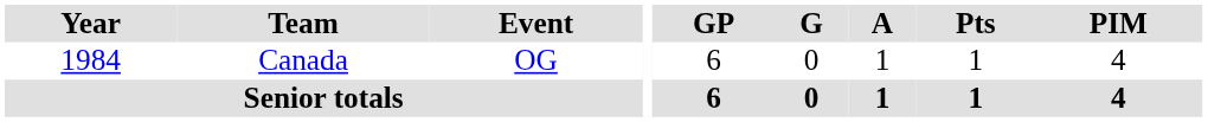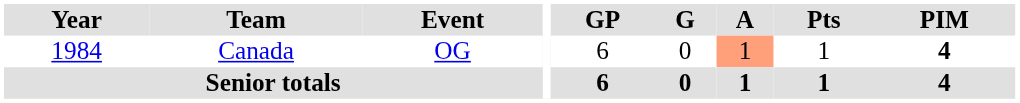Canada | A: no background -> lightsalmon background
Canada | PIM: normal -> bold
